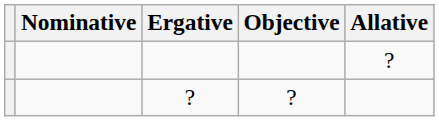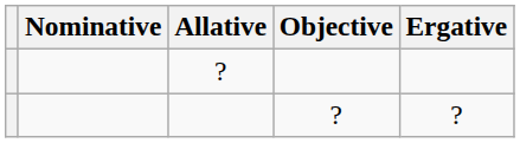columns swapped: Ergative <-> Allative
